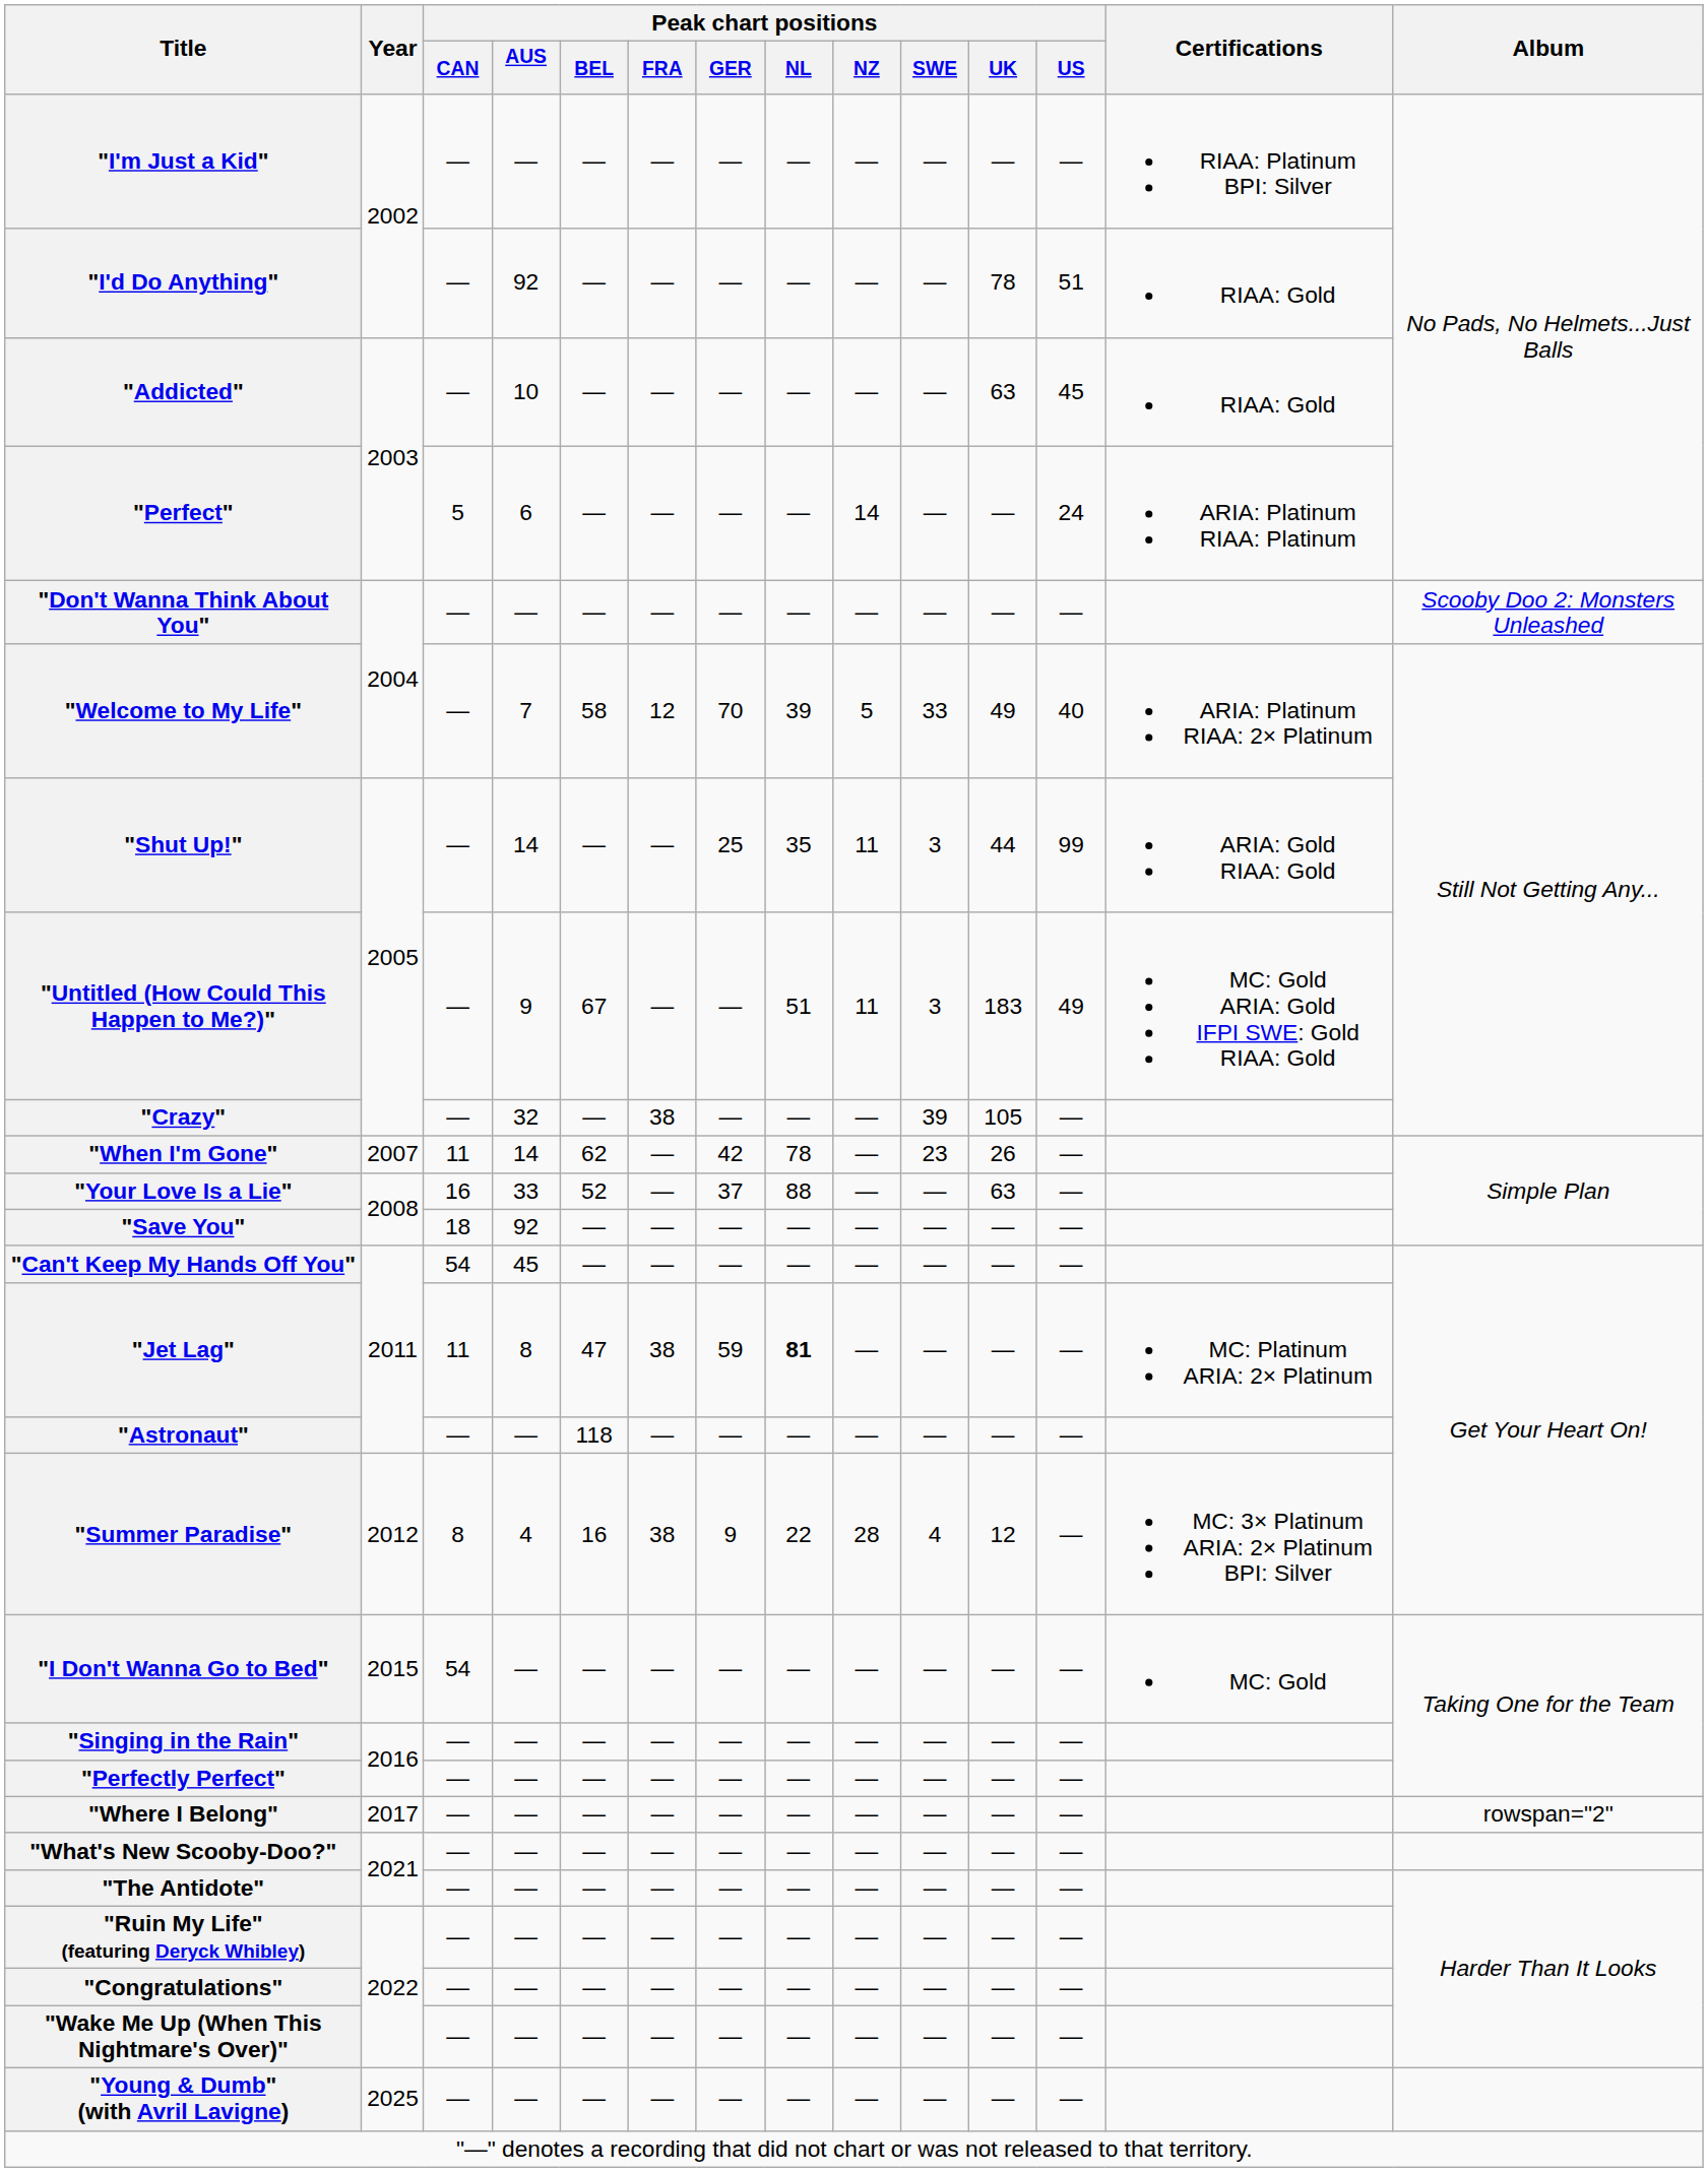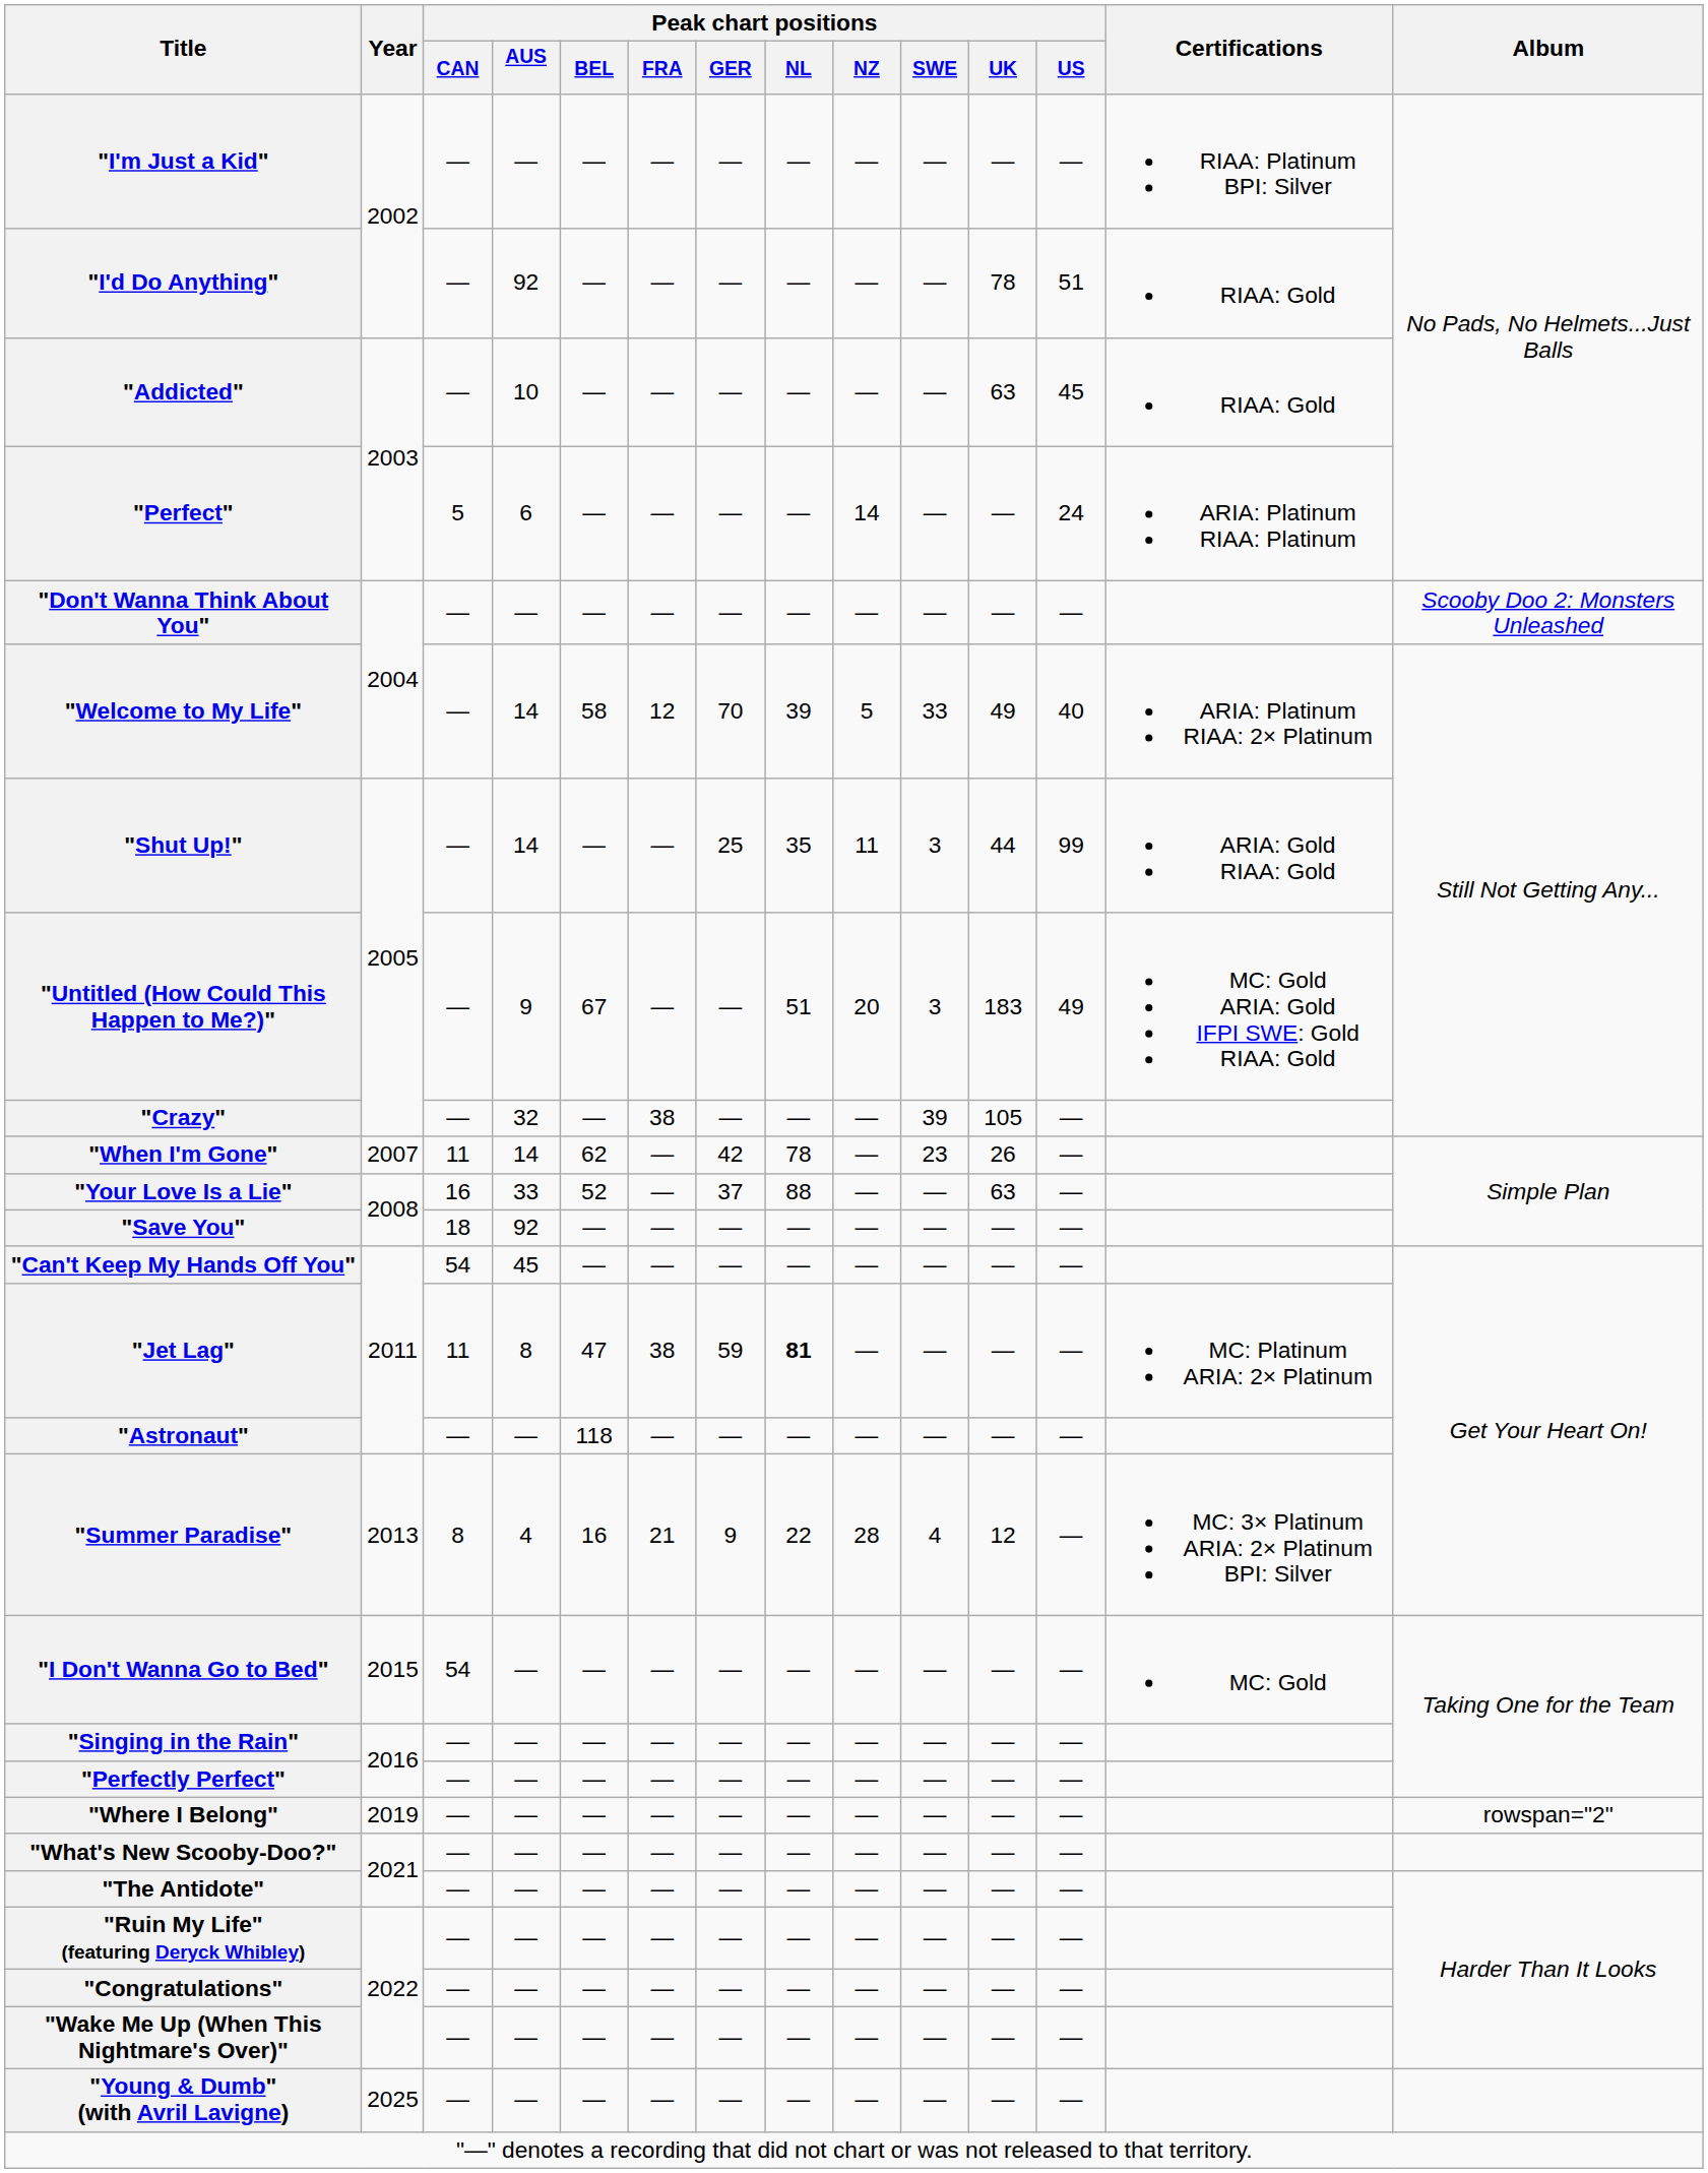"Welcome to My Life" | Peak chart positions / AUS: 7 -> 14
"Untitled (How Could This Happen to Me?)" | Peak chart positions / NZ: 11 -> 20
"Summer Paradise" | Year: 2012 -> 2013
"Summer Paradise" | Peak chart positions / FRA: 38 -> 21
"Where I Belong" | Year: 2017 -> 2019
